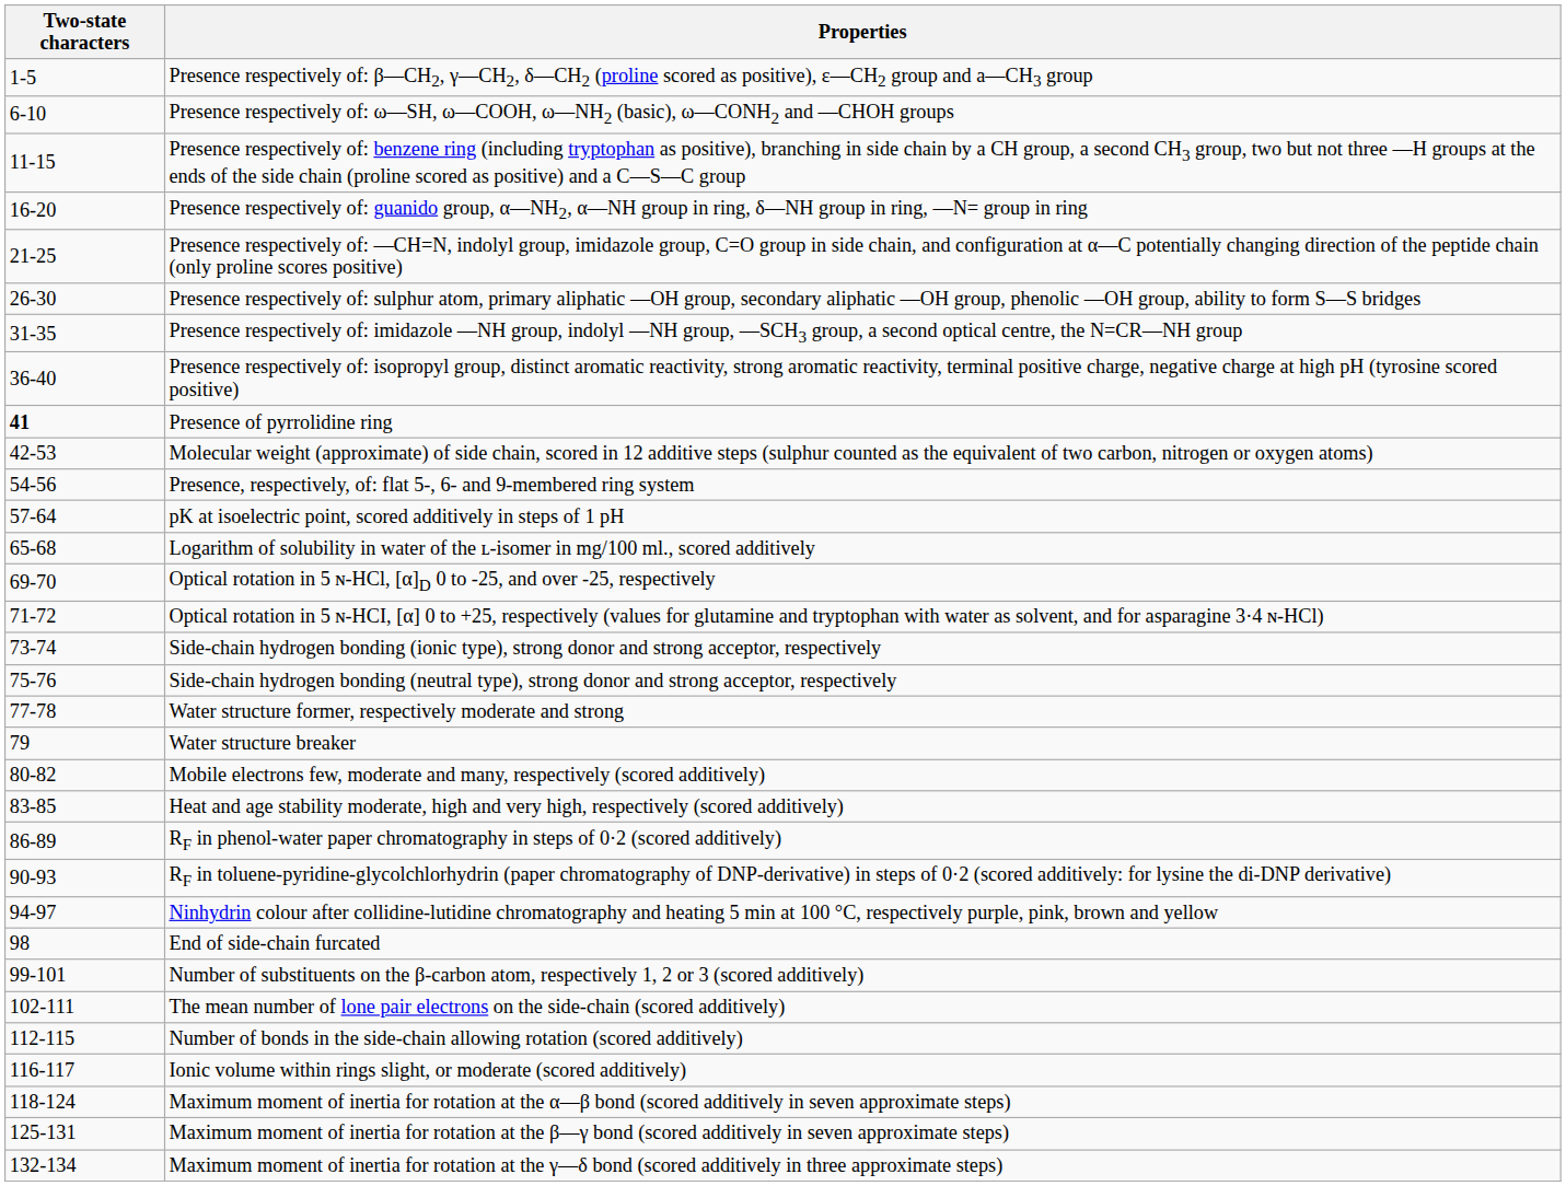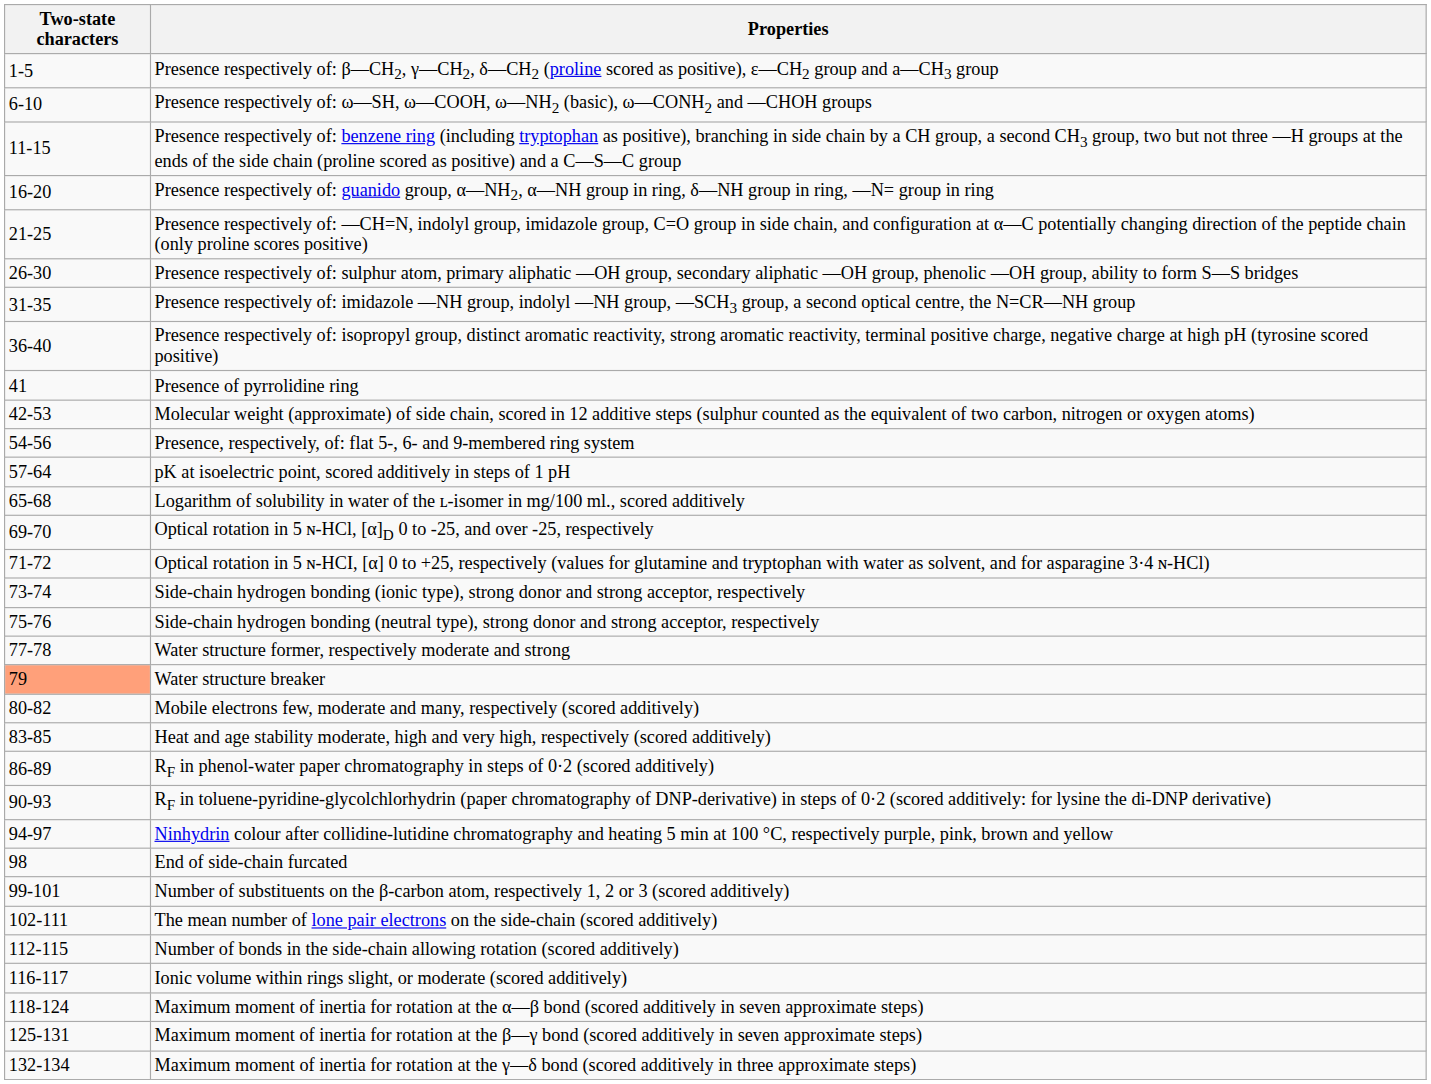Presence of pyrrolidine ring | Two-state characters: bold -> normal
Water structure breaker | Two-state characters: no background -> lightsalmon background
